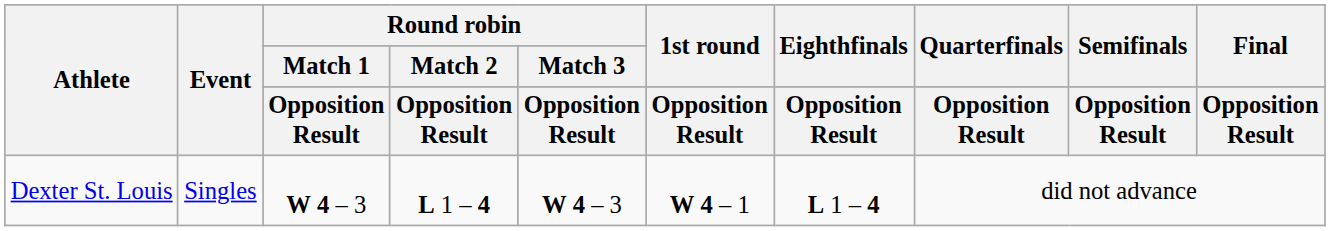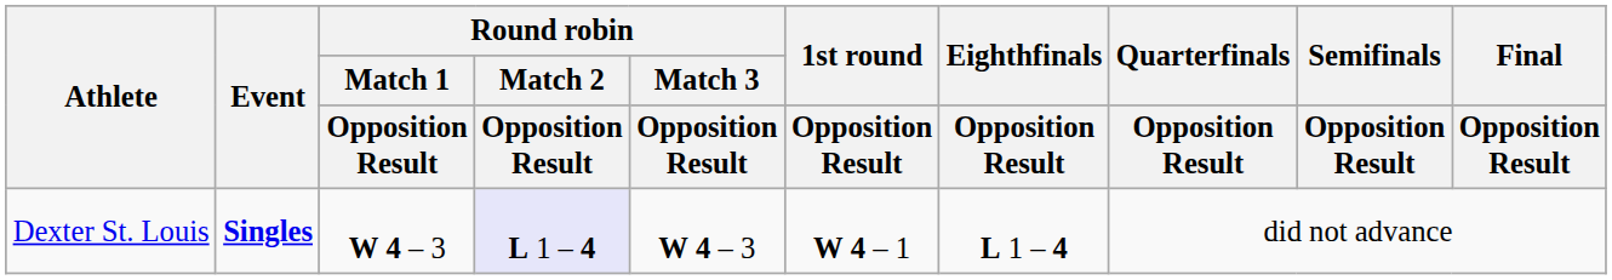Dexter St. Louis | Event: normal -> bold
Dexter St. Louis | Round robin / Match 2 / Opposition Result: no background -> lavender background
